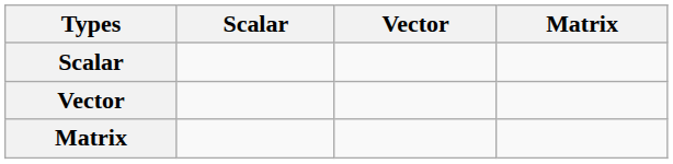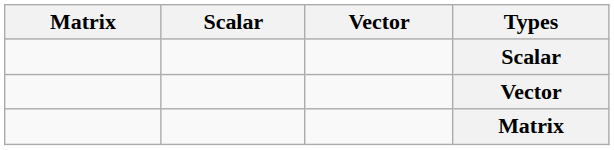columns swapped: Types <-> Matrix
